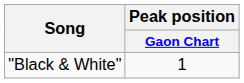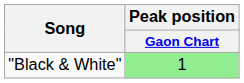"Black & White" | Peak position / Gaon Chart: no background -> lightgreen background
